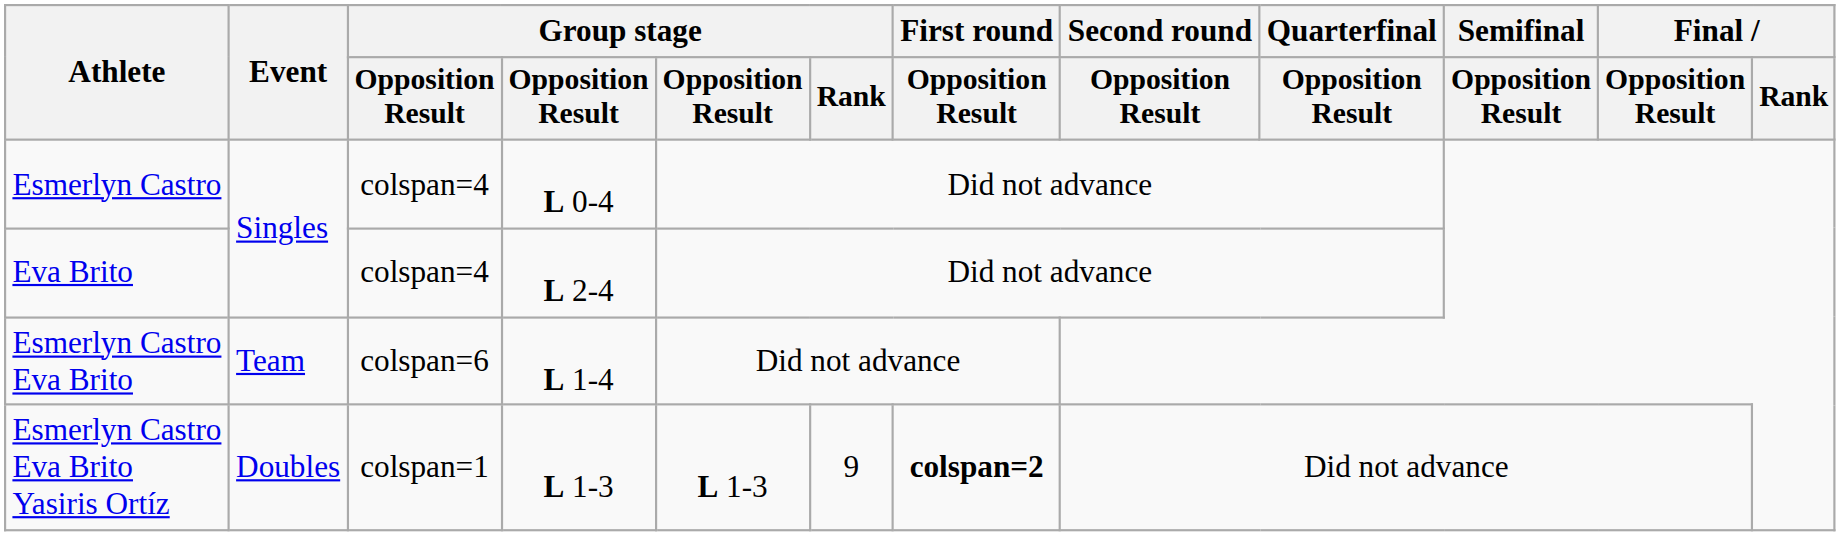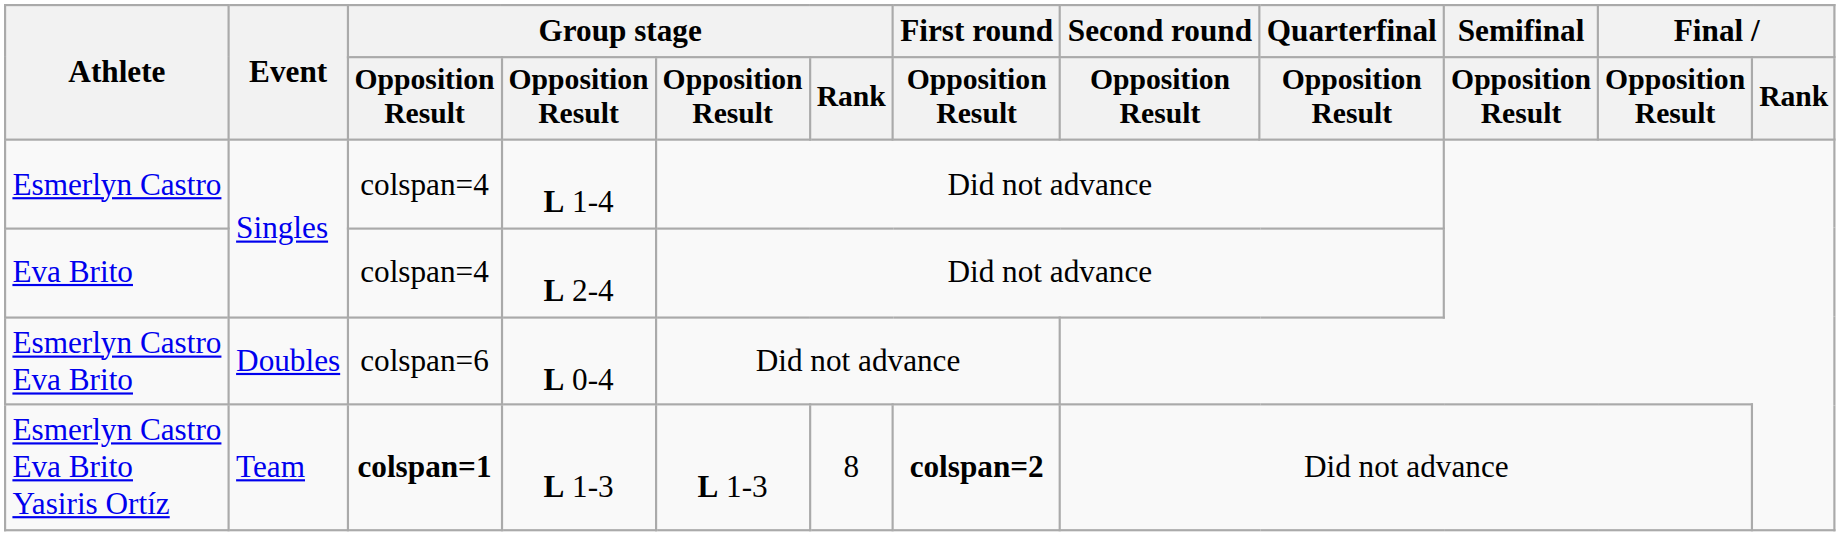Esmerlyn Castro | column 4: L 0-4 -> L 1-4
Esmerlyn Castro Eva Brito | Event: Team -> Doubles
Esmerlyn Castro Eva Brito | column 4: L 1-4 -> L 0-4
Esmerlyn Castro Eva Brito Yasiris Ortíz | Event: Doubles -> Team
Esmerlyn Castro Eva Brito Yasiris Ortíz | column 3: normal -> bold
Esmerlyn Castro Eva Brito Yasiris Ortíz | Group stage / Rank: 9 -> 8
